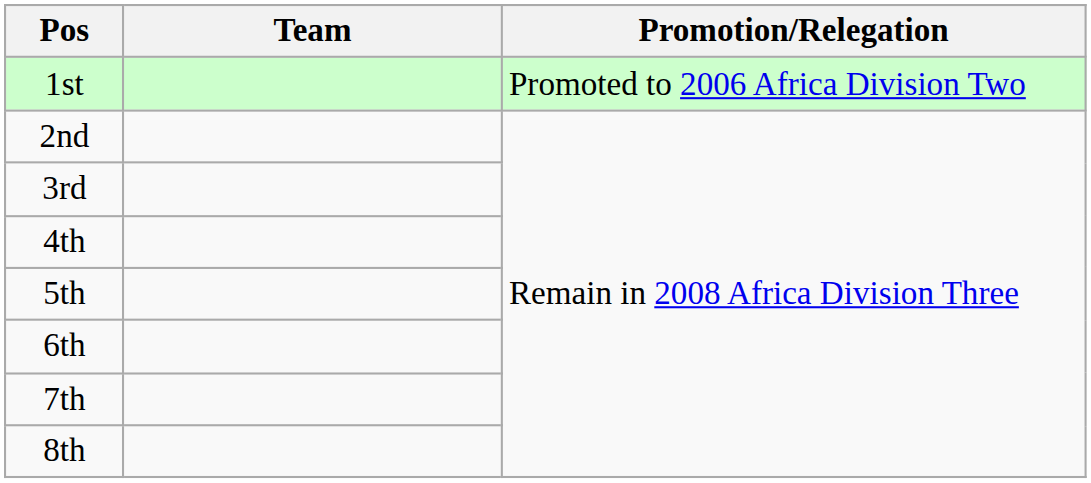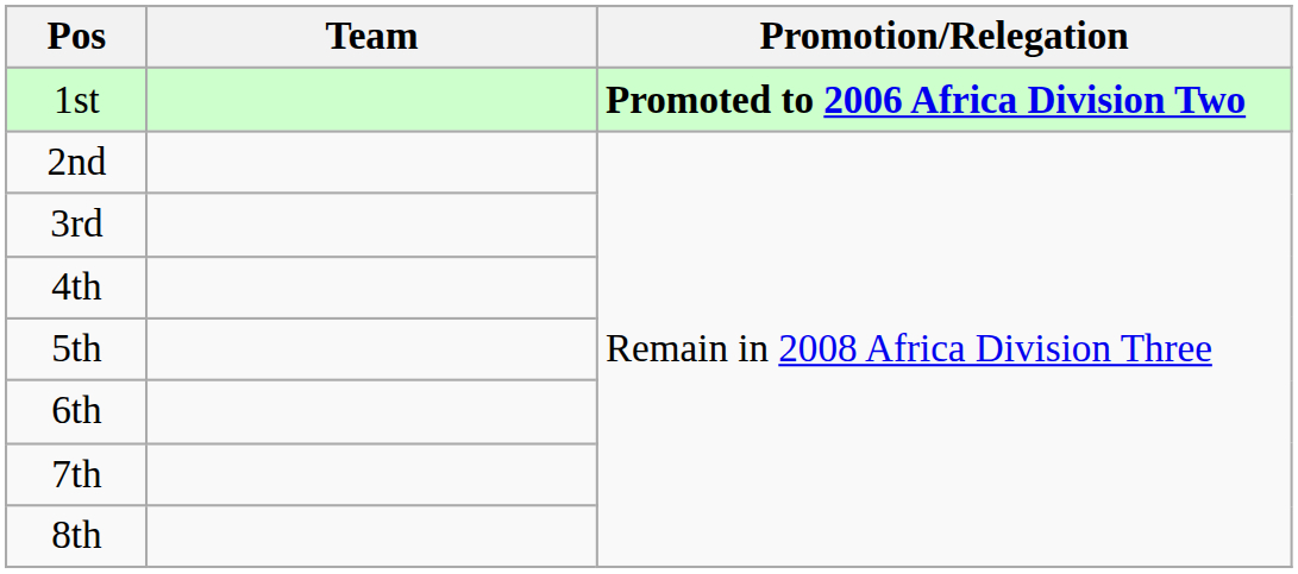1st | Promotion/Relegation: normal -> bold
